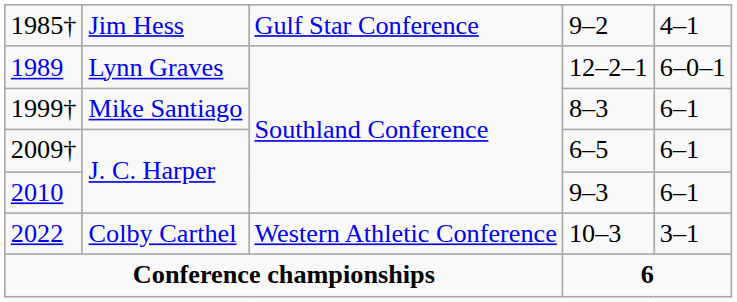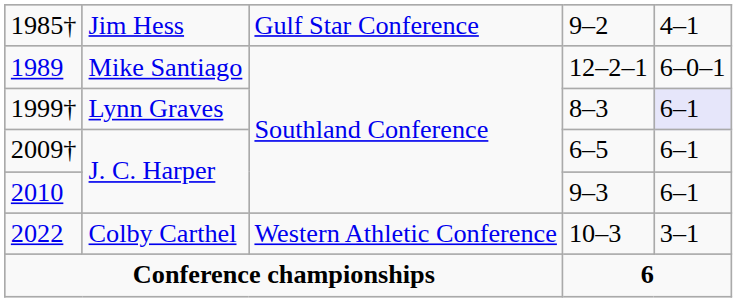1989 | column 2: Lynn Graves -> Mike Santiago
1999† | column 2: Mike Santiago -> Lynn Graves
1999† | column 5: no background -> lavender background
